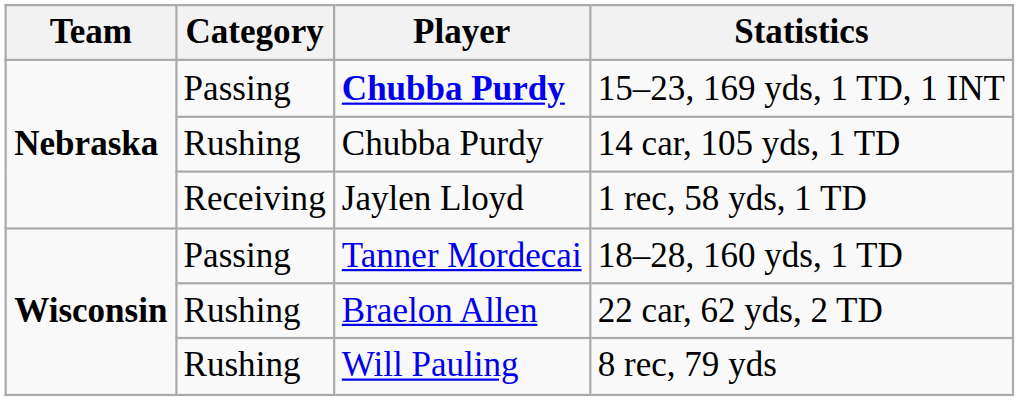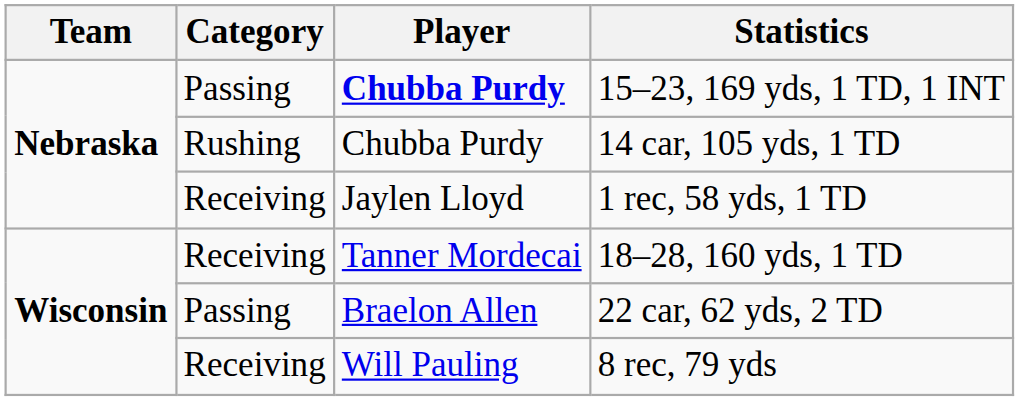18–28, 160 yds, 1 TD | Category: Passing -> Receiving
22 car, 62 yds, 2 TD | Category: Rushing -> Passing
8 rec, 79 yds | Category: Rushing -> Receiving
